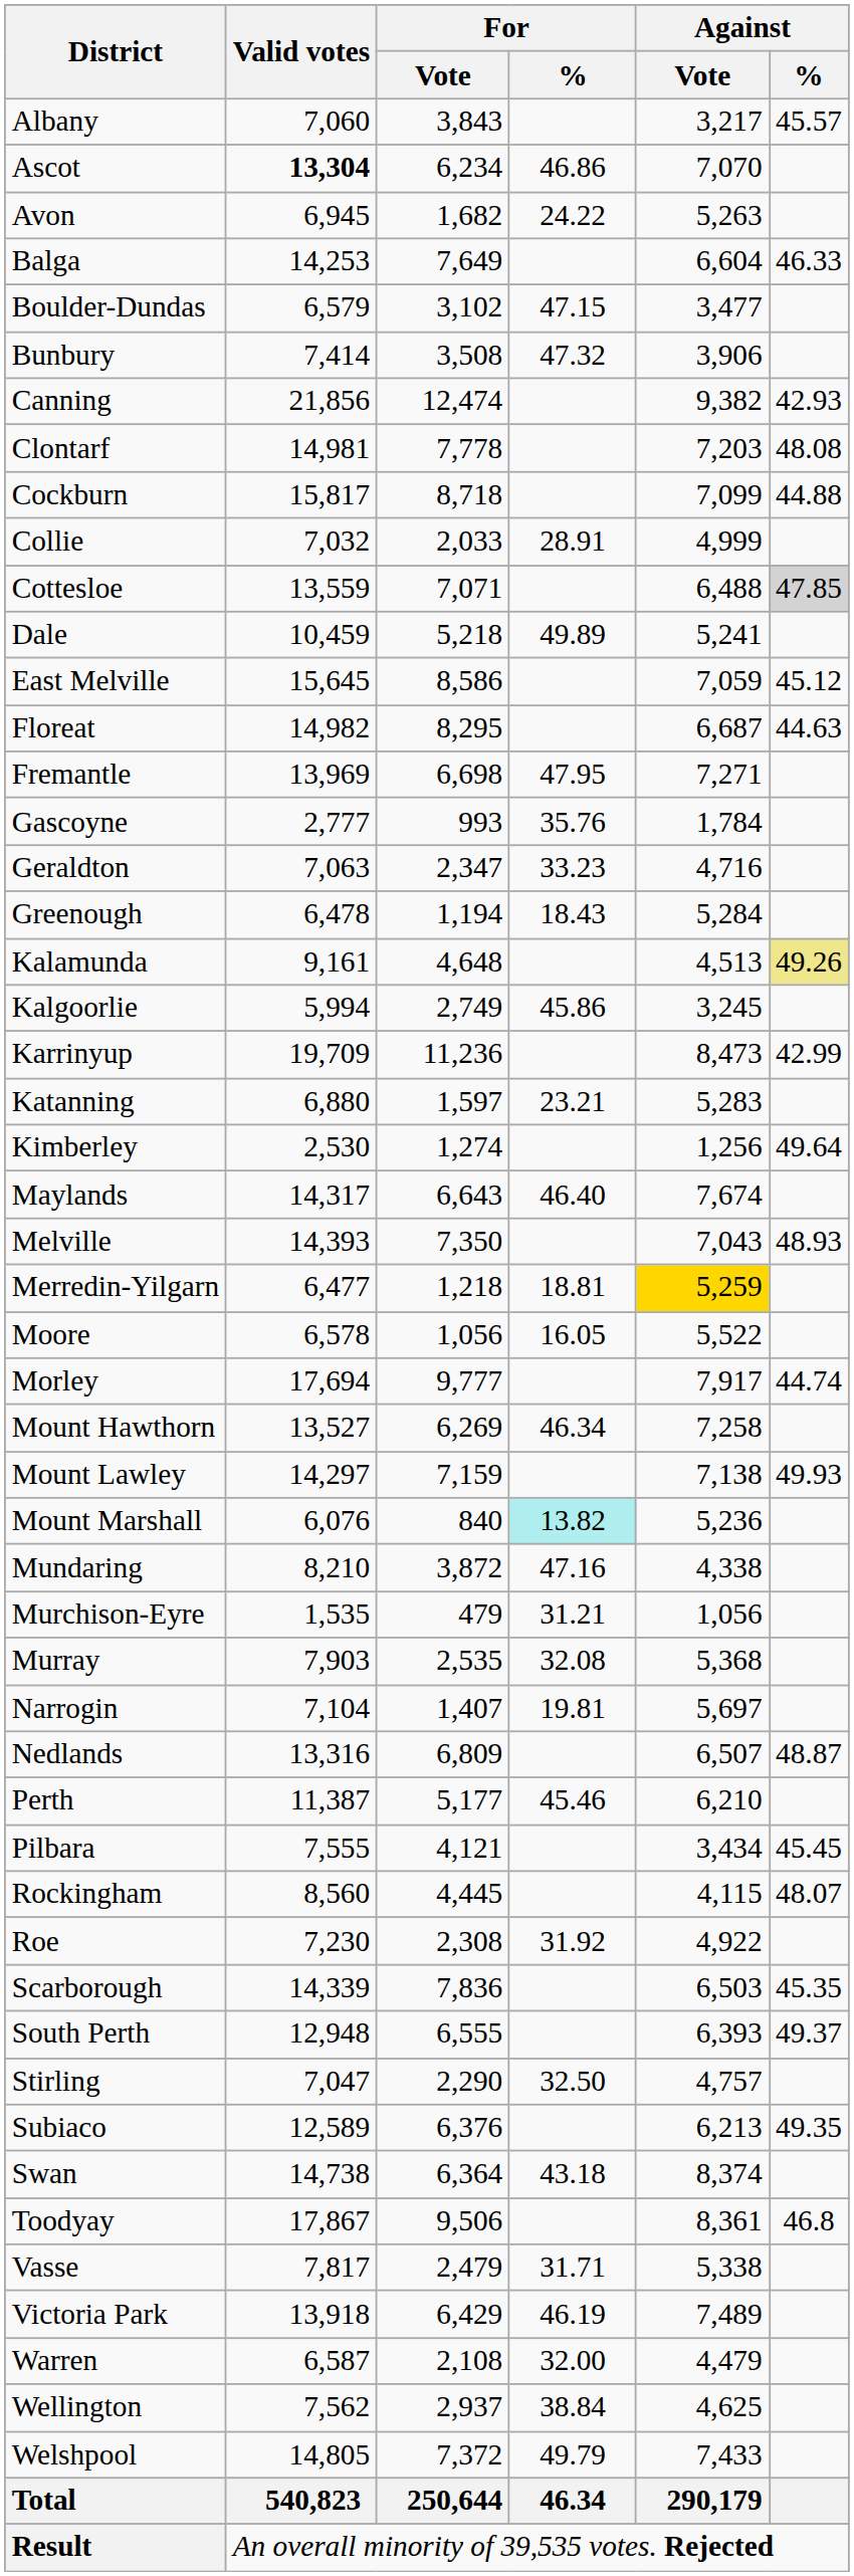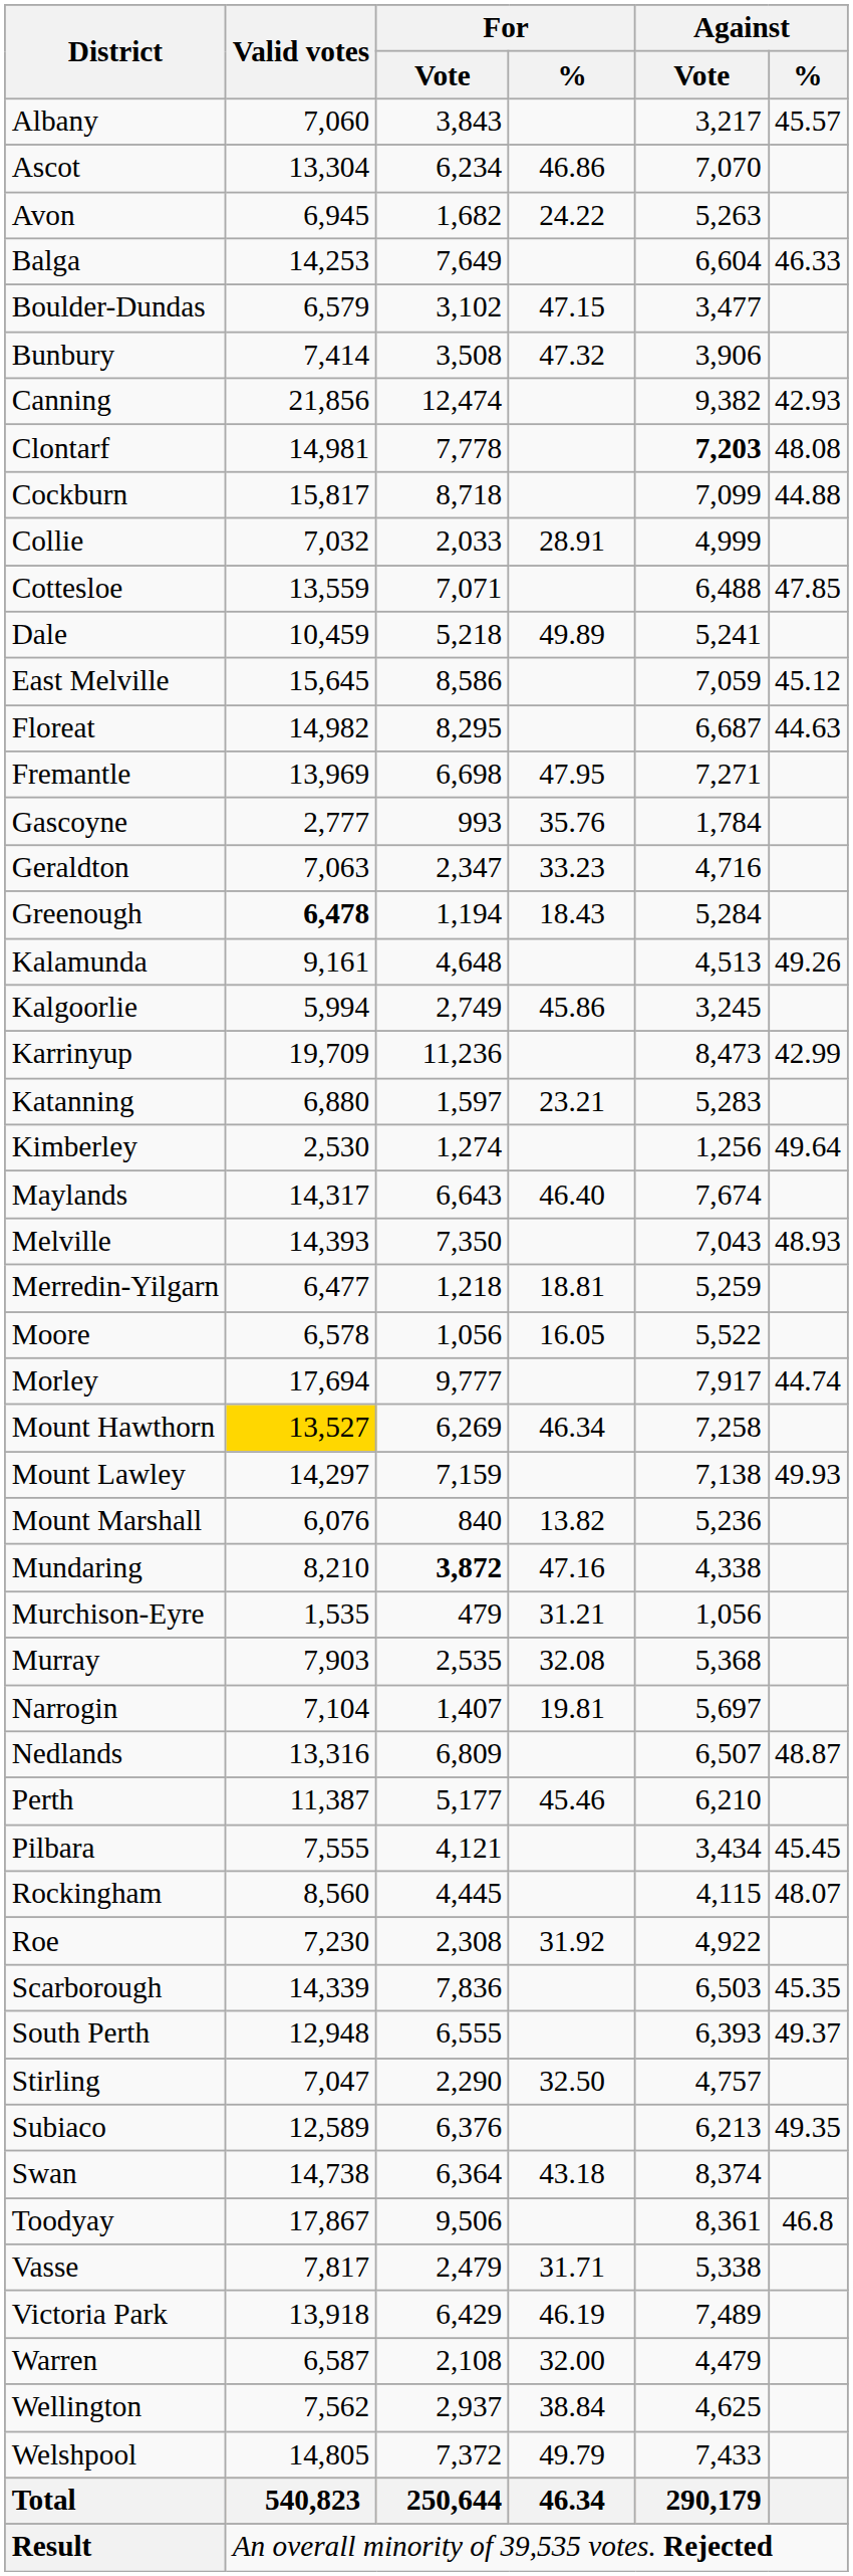Ascot | Valid votes: bold -> normal
Clontarf | Against / Vote: normal -> bold
Cottesloe | Against / %: lightgrey background -> no background
Greenough | Valid votes: normal -> bold
Kalamunda | Against / %: khaki background -> no background
Merredin-Yilgarn | Against / Vote: gold background -> no background
Mount Hawthorn | Valid votes: no background -> gold background
Mount Marshall | For / %: paleturquoise background -> no background
Mundaring | For / Vote: normal -> bold
